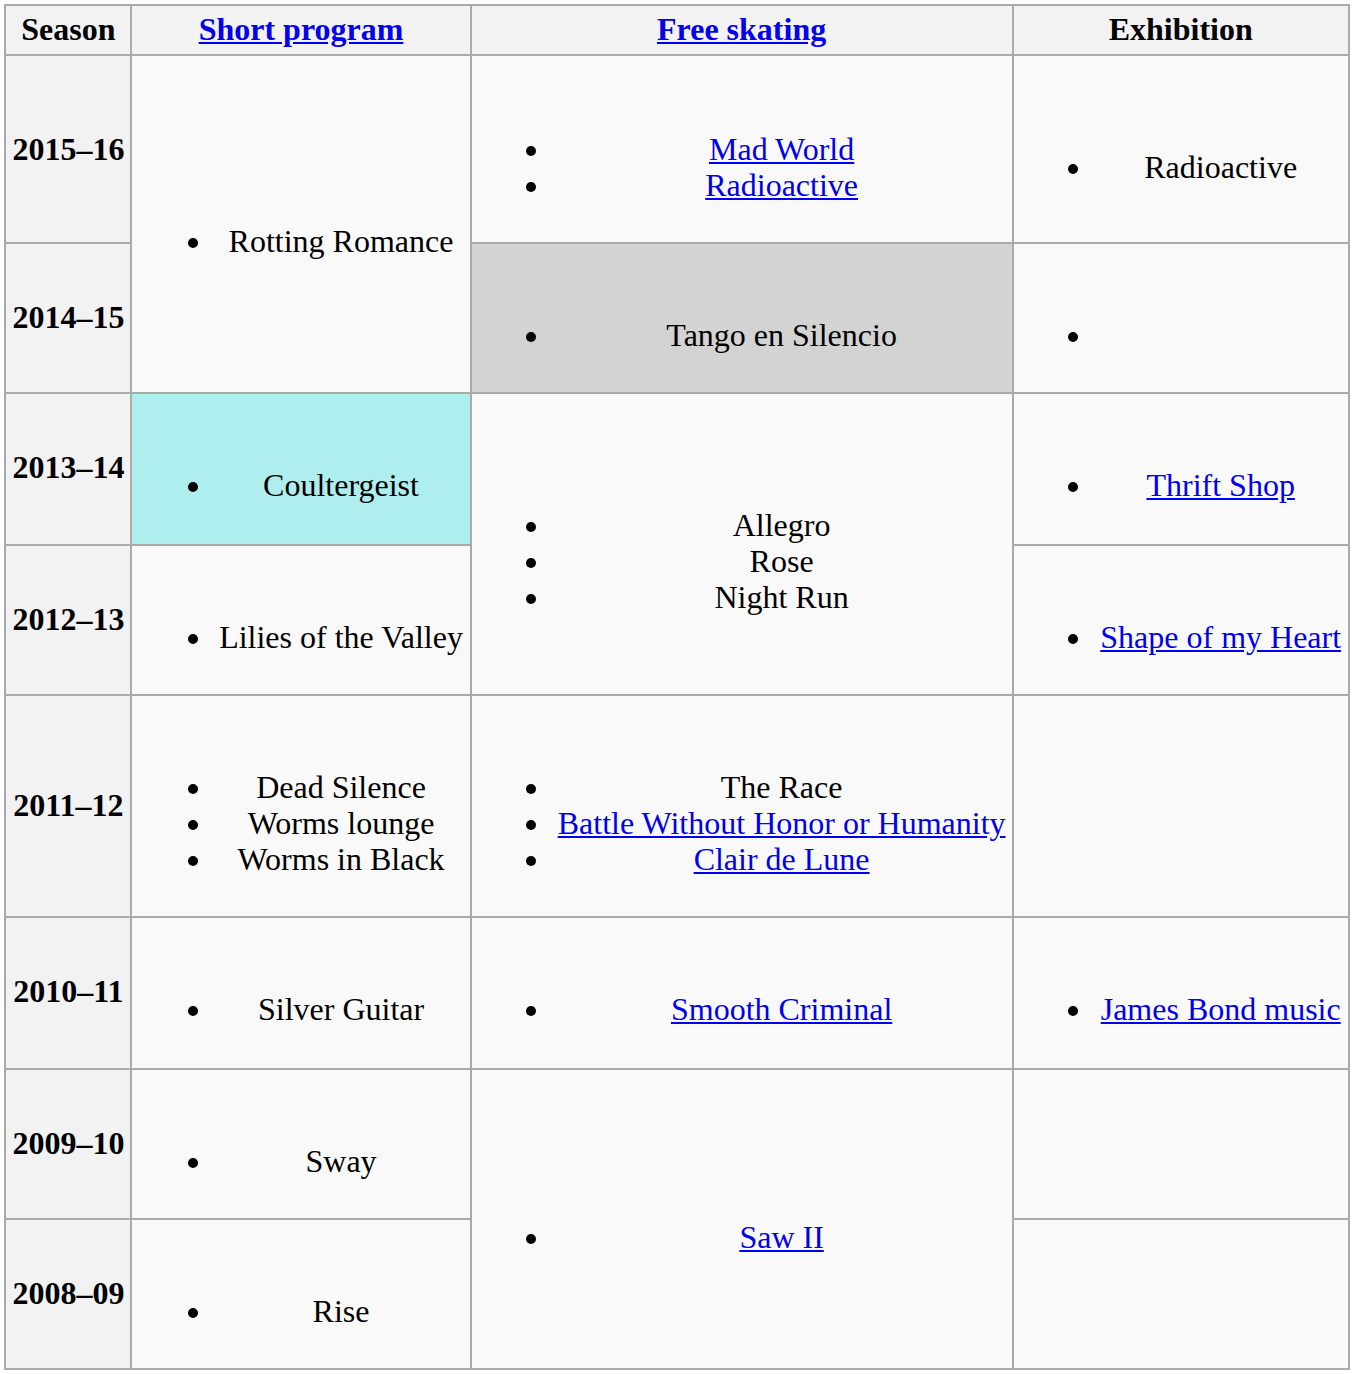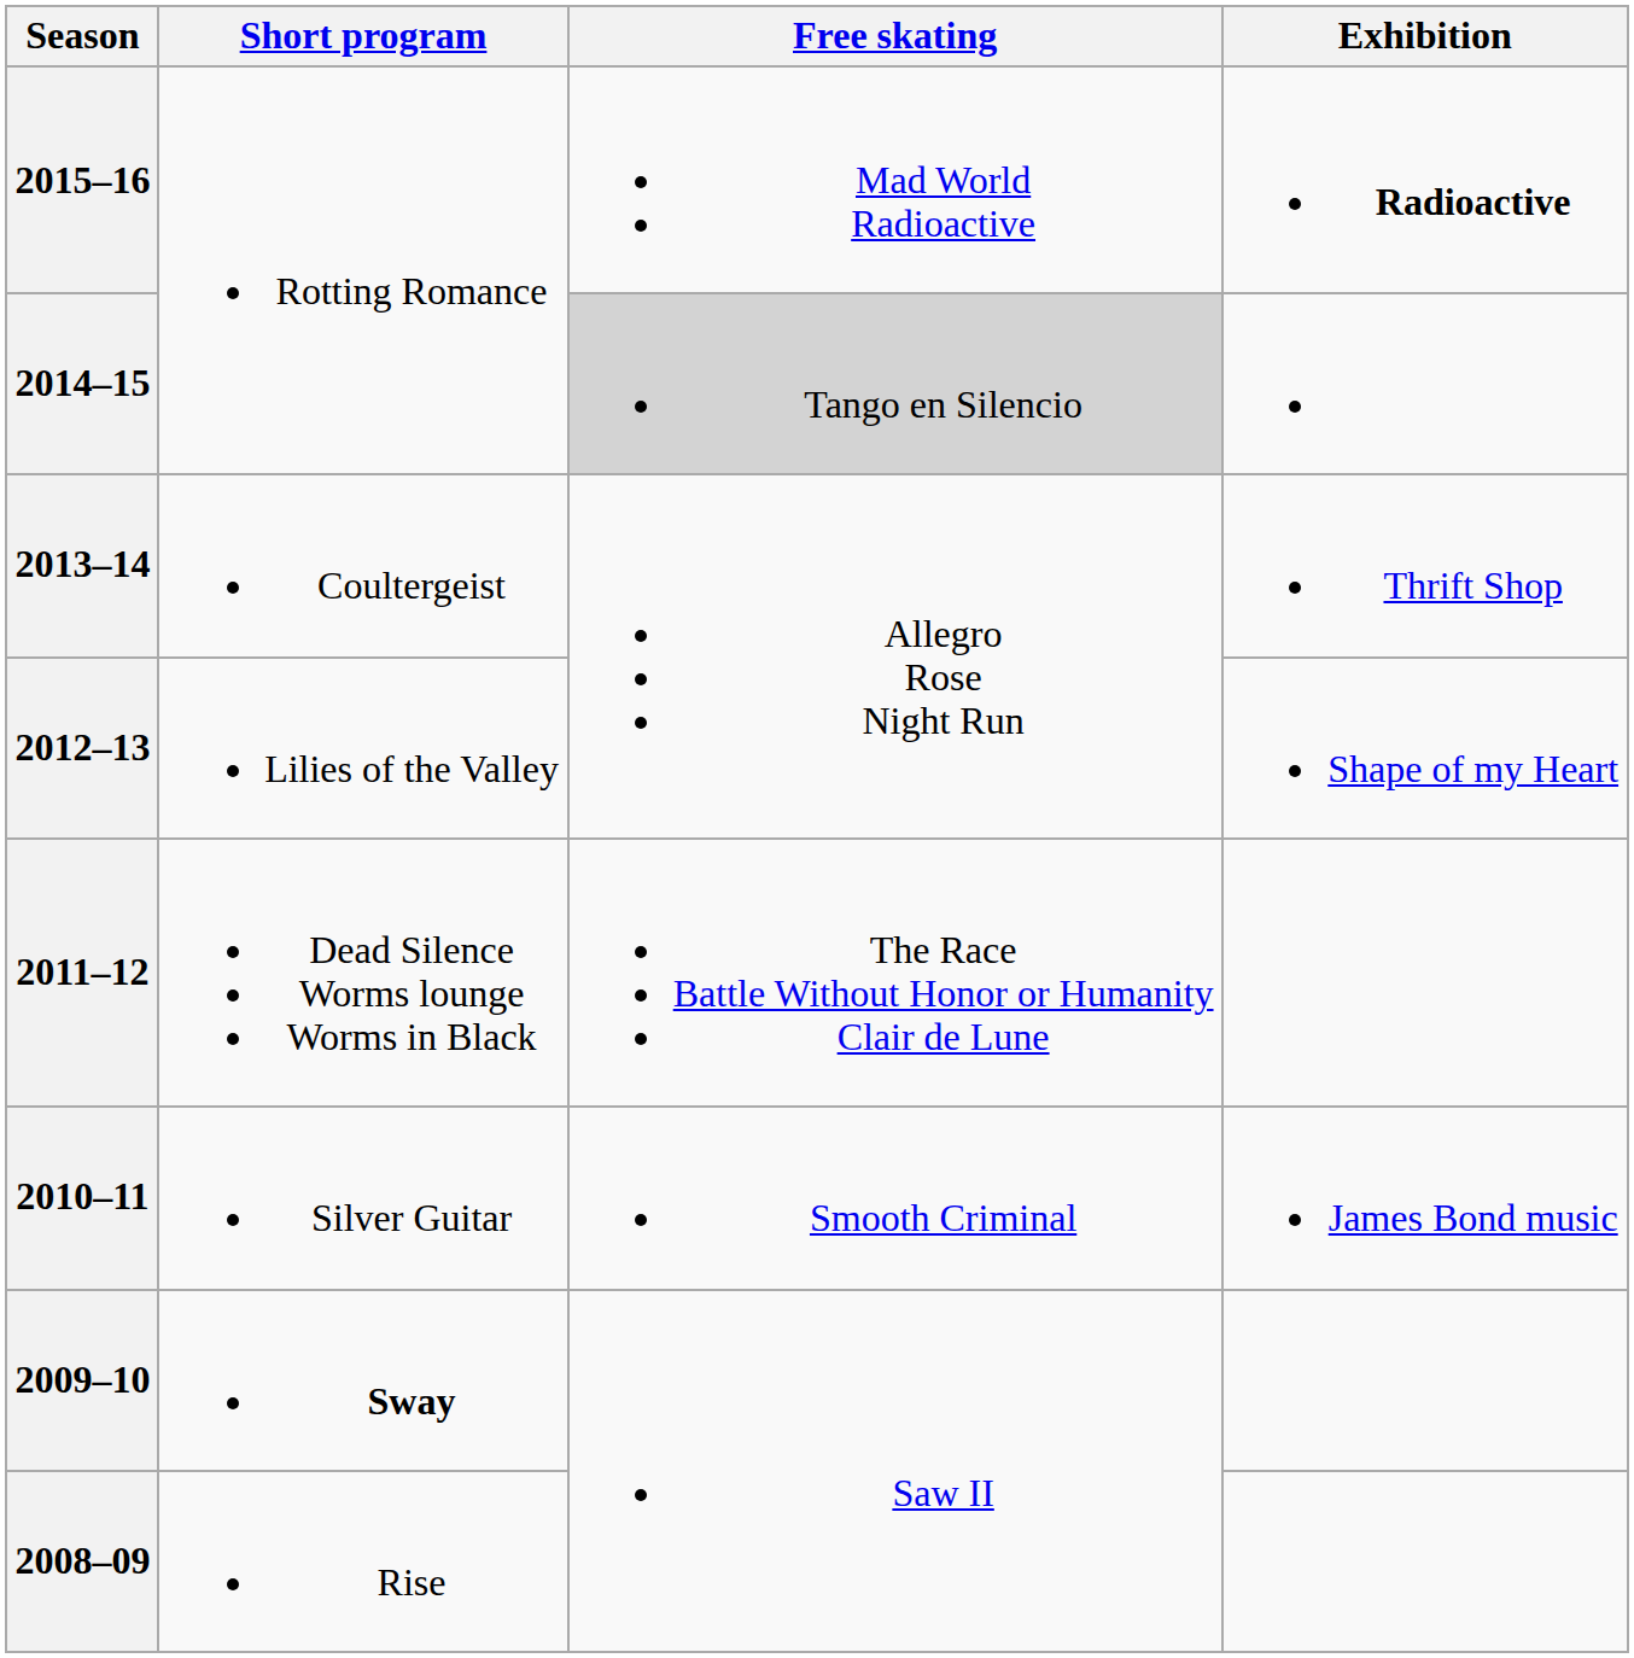2015–16 | Exhibition: normal -> bold
2013–14 | Short program: paleturquoise background -> no background
2009–10 | Short program: normal -> bold
